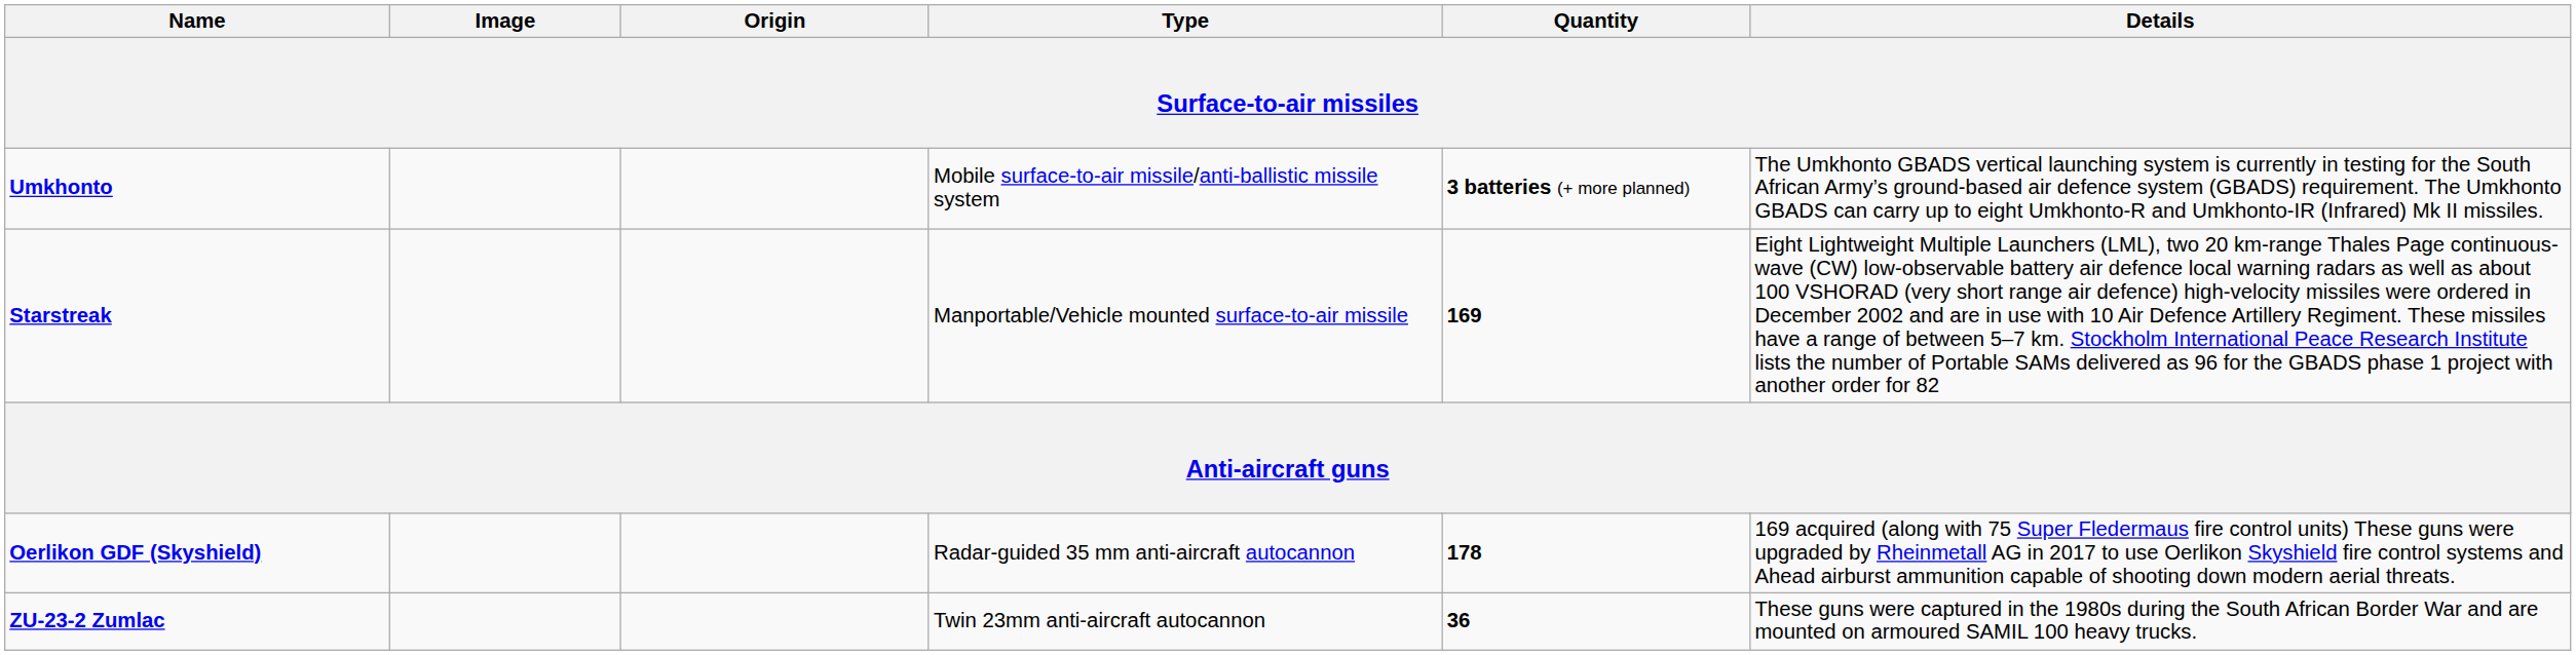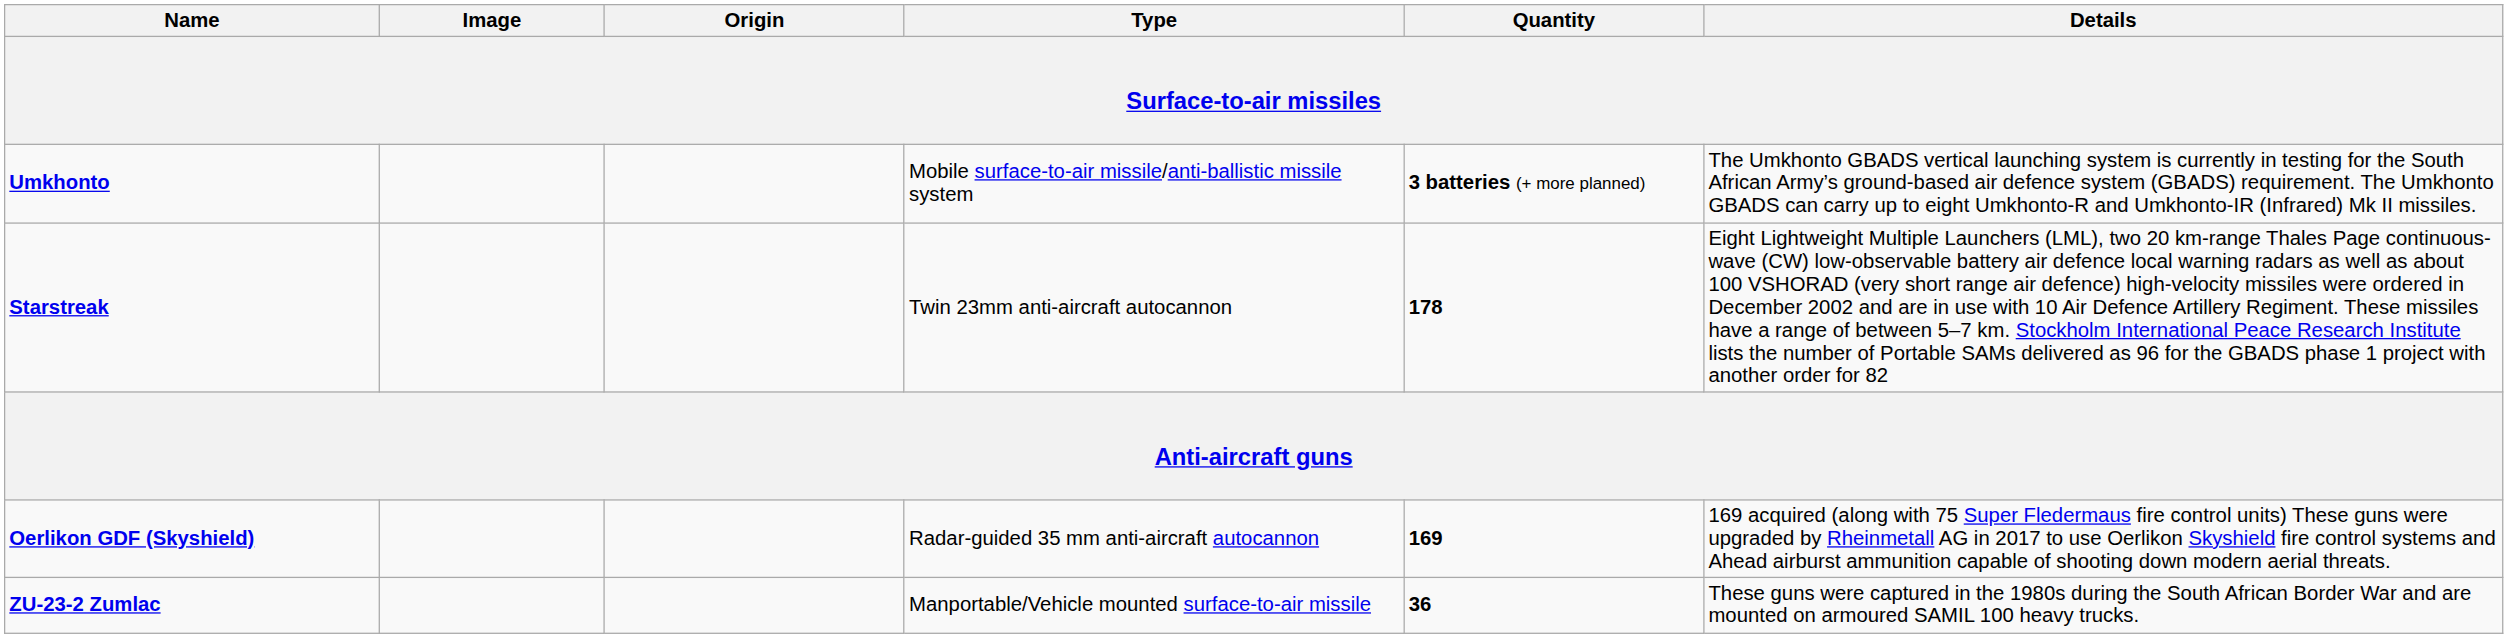Starstreak | Type: Manportable/Vehicle mounted surface-to-air missile -> Twin 23mm anti-aircraft autocannon
Starstreak | Quantity: 169 -> 178
Oerlikon GDF (Skyshield) | Quantity: 178 -> 169
ZU-23-2 Zumlac | Type: Twin 23mm anti-aircraft autocannon -> Manportable/Vehicle mounted surface-to-air missile
